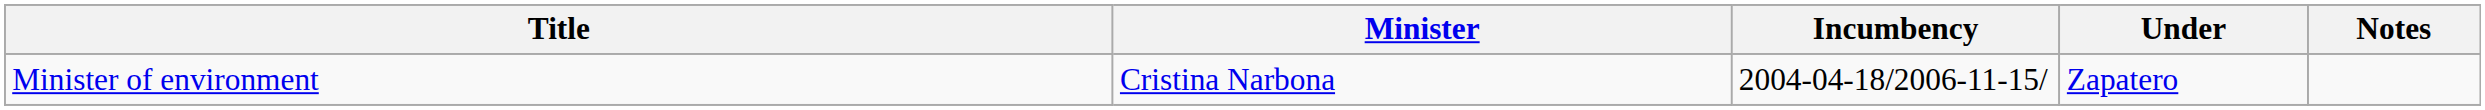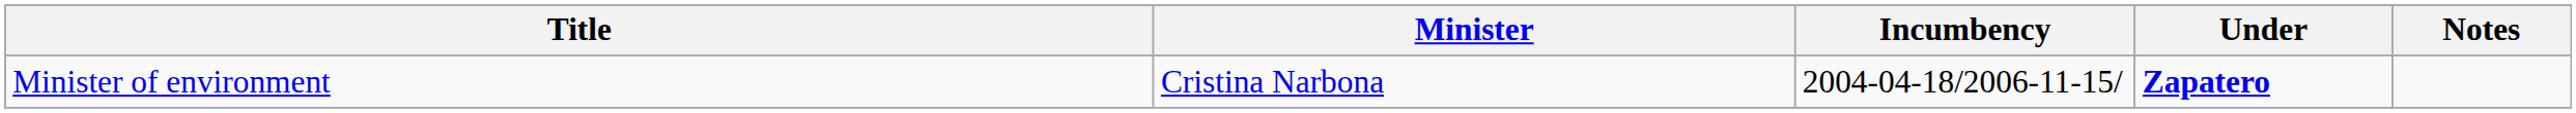Minister of environment | Under: normal -> bold
